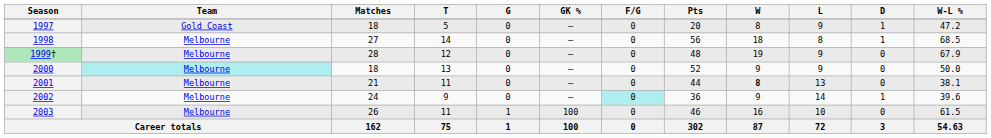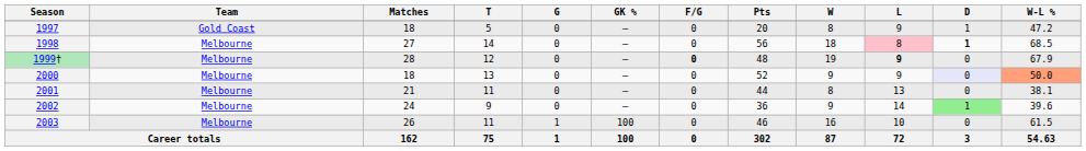1998 | L: no background -> pink background
1998 | D: normal -> bold
1999† | F/G: normal -> bold
1999† | L: normal -> bold
2000 | Team: paleturquoise background -> no background
2000 | D: no background -> lavender background
2000 | W-L %: no background -> lightsalmon background
2001 | W: bold -> normal
2002 | F/G: paleturquoise background -> no background
2002 | D: no background -> lightgreen background
